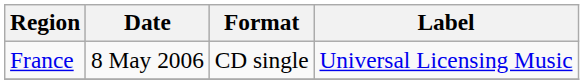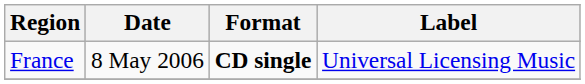France | Format: normal -> bold
